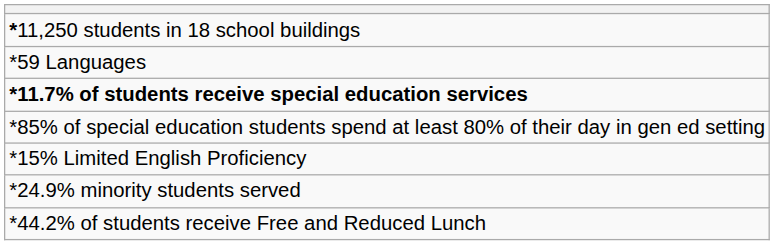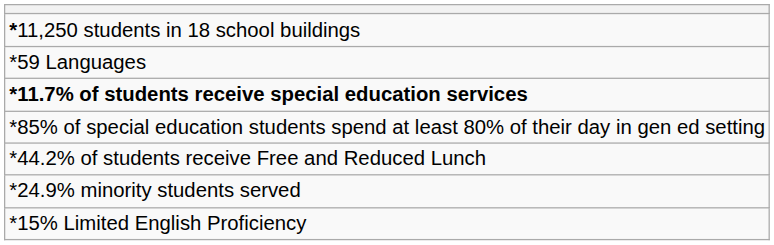row 6 | column 1: *15% Limited English Proficiency -> *44.2% of students receive Free and Reduced Lunch
row 8 | column 1: *44.2% of students receive Free and Reduced Lunch -> *15% Limited English Proficiency
